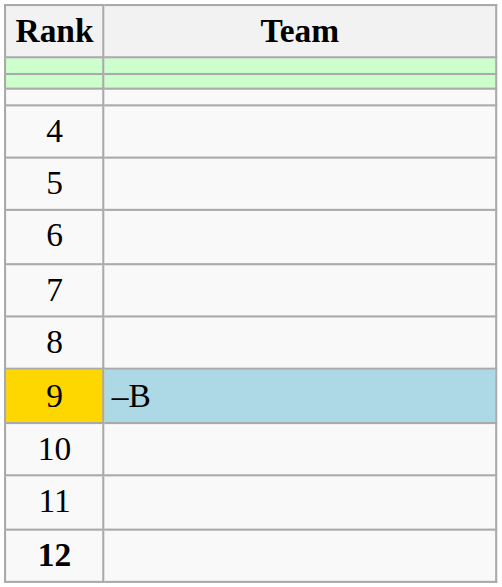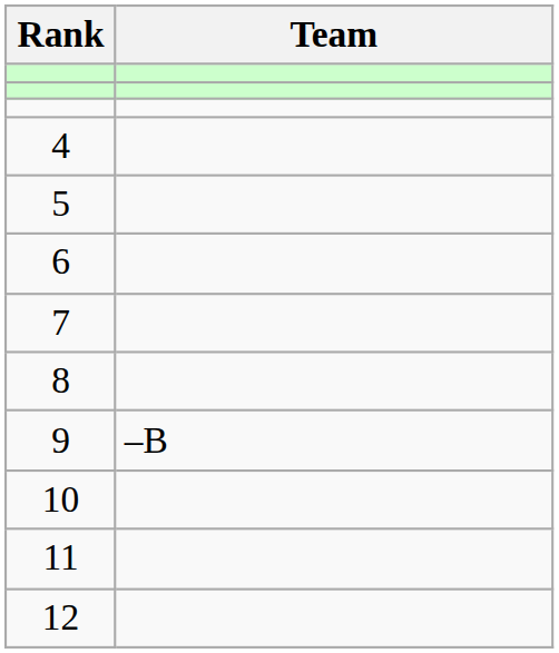row 10 | Rank: gold background -> no background
row 10 | Team: lightblue background -> no background
row 13 | Rank: bold -> normal
